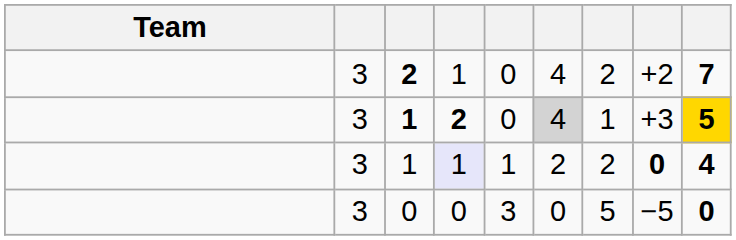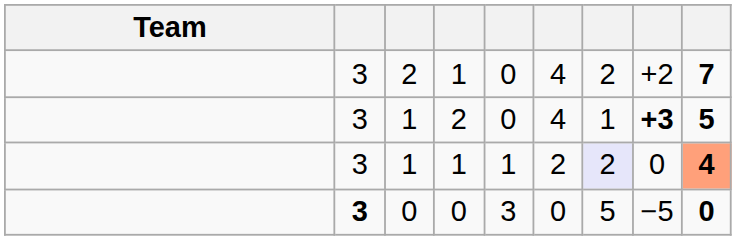row 2 | column 3: bold -> normal
row 3 | column 3: bold -> normal
row 3 | column 4: bold -> normal
row 3 | column 6: lightgrey background -> no background
row 3 | column 8: normal -> bold
row 3 | column 9: gold background -> no background
row 4 | column 4: lavender background -> no background
row 4 | column 7: no background -> lavender background
row 4 | column 8: bold -> normal
row 4 | column 9: no background -> lightsalmon background
row 5 | column 2: normal -> bold
